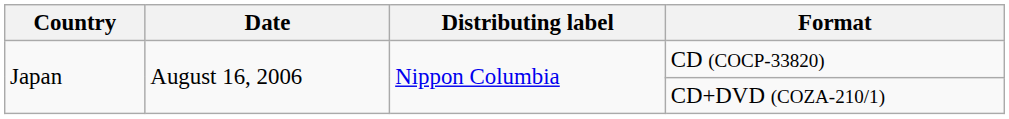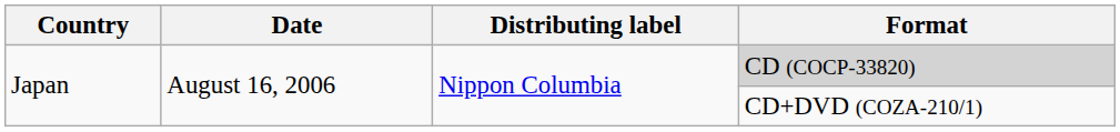CD (COCP-33820) | Format: no background -> lightgrey background
